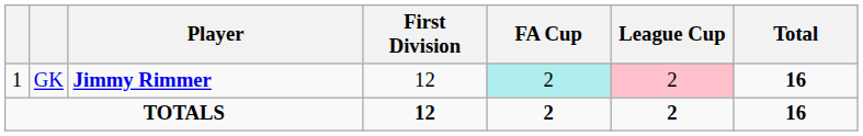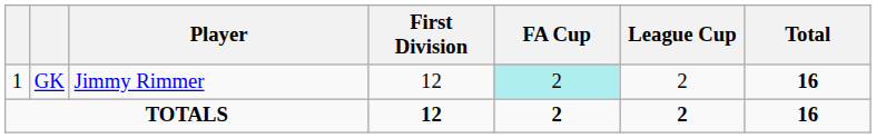1 | Player: bold -> normal
1 | League Cup: pink background -> no background
